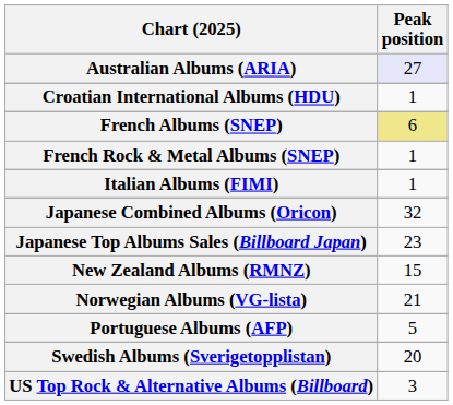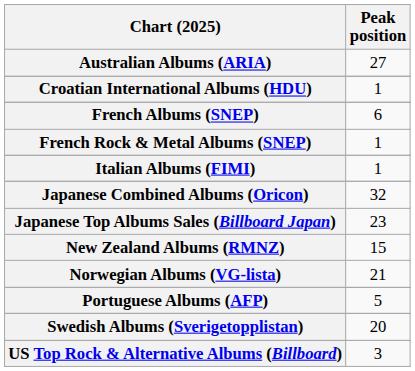Australian Albums (ARIA) | Peak position: lavender background -> no background
French Albums (SNEP) | Peak position: khaki background -> no background
